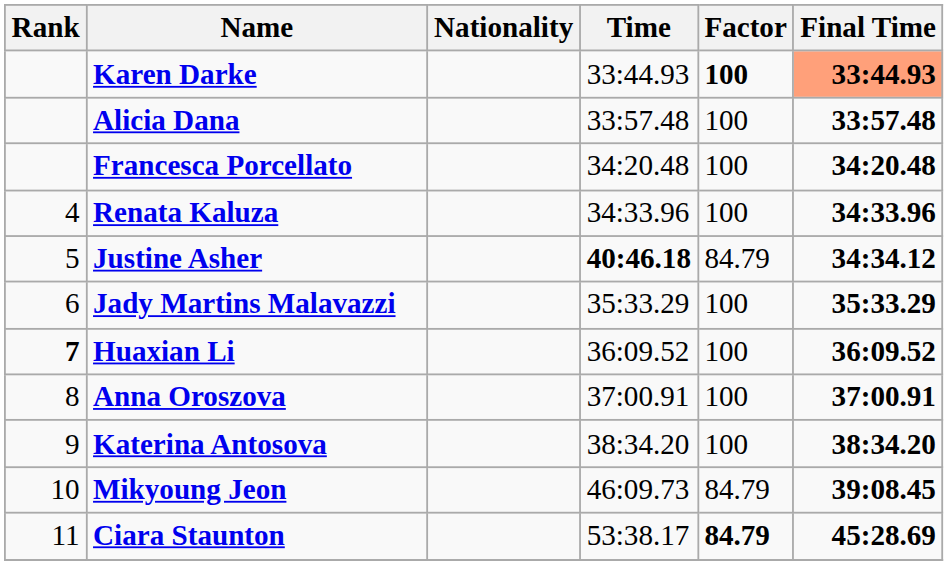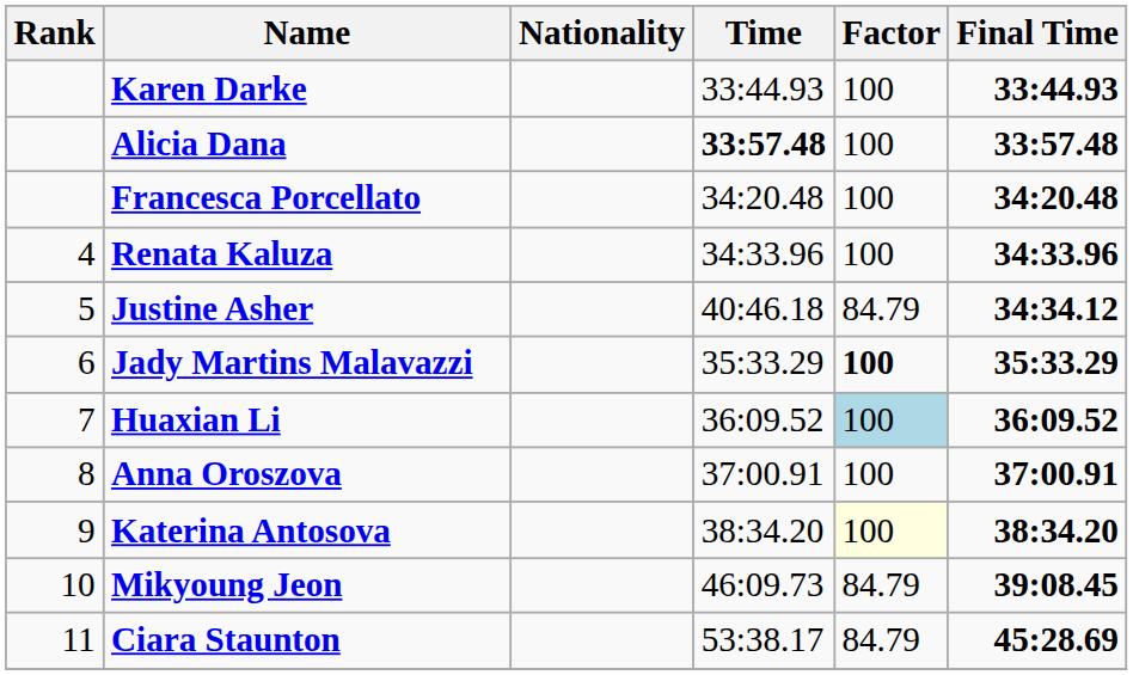Karen Darke | Factor: bold -> normal
Karen Darke | Final Time: lightsalmon background -> no background
Alicia Dana | Time: normal -> bold
Justine Asher | Time: bold -> normal
Jady Martins Malavazzi | Factor: normal -> bold
Huaxian Li | Rank: bold -> normal
Huaxian Li | Factor: no background -> lightblue background
Katerina Antosova | Factor: no background -> lightyellow background
Ciara Staunton | Factor: bold -> normal
